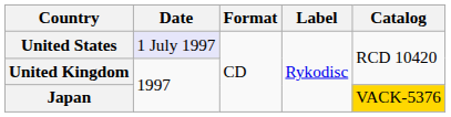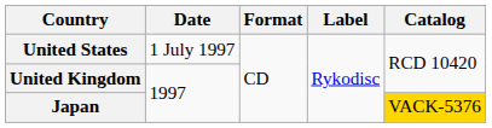United States | Date: lavender background -> no background
